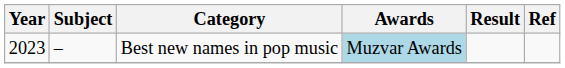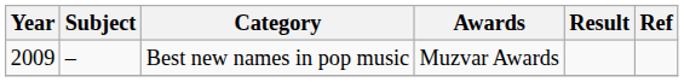Best new names in pop music | Year: 2023 -> 2009
Best new names in pop music | Awards: lightblue background -> no background
